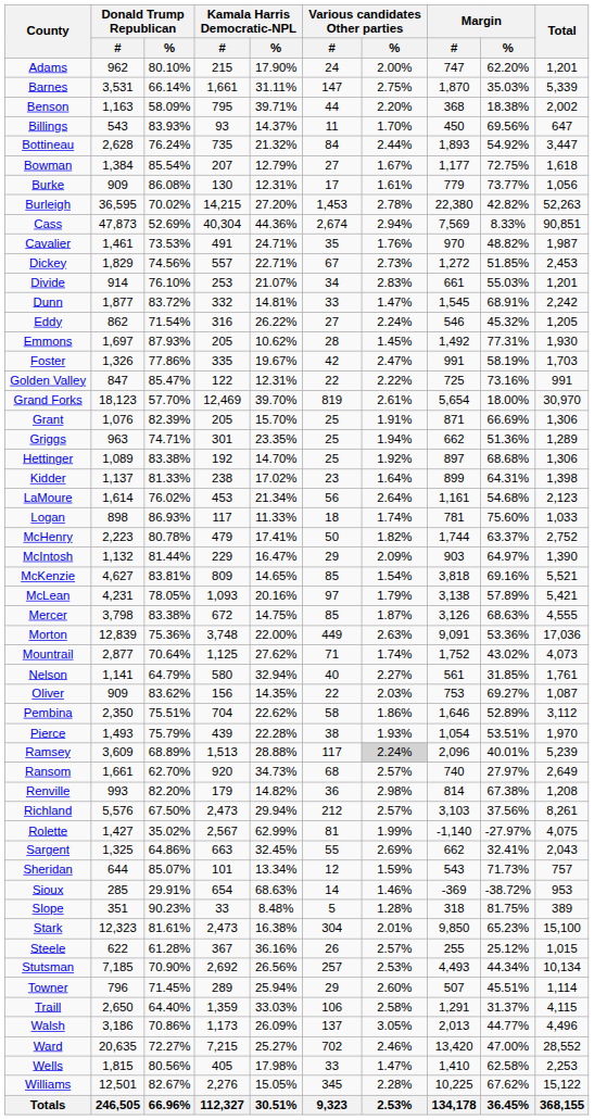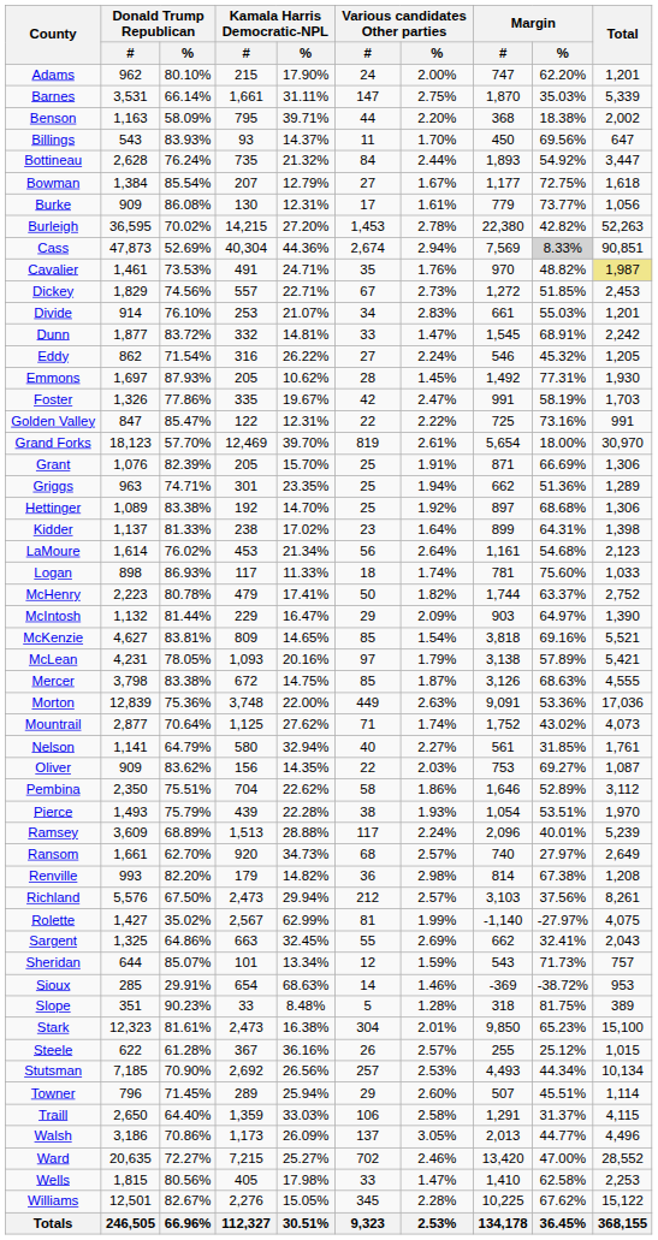Cass | Margin / %: no background -> lightgrey background
Cavalier | Total: no background -> khaki background
Ramsey | Various candidates Other parties / %: lightgrey background -> no background
